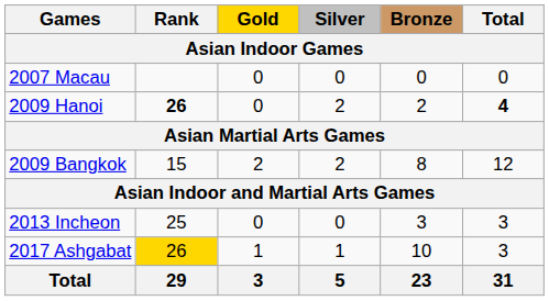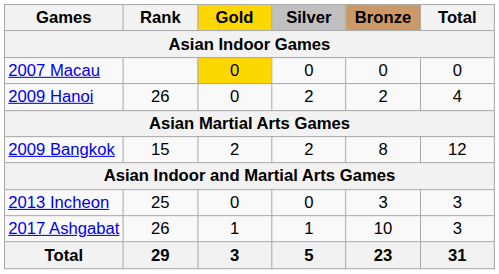2007 Macau | Gold: no background -> gold background
2009 Hanoi | Rank: bold -> normal
2009 Hanoi | Total: bold -> normal
2017 Ashgabat | Rank: gold background -> no background
